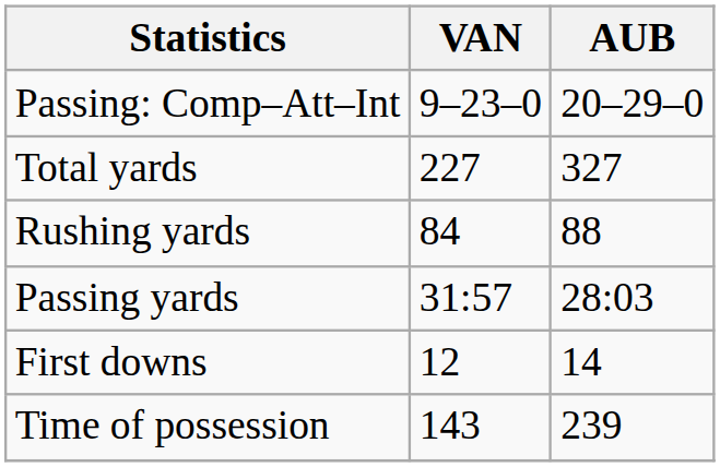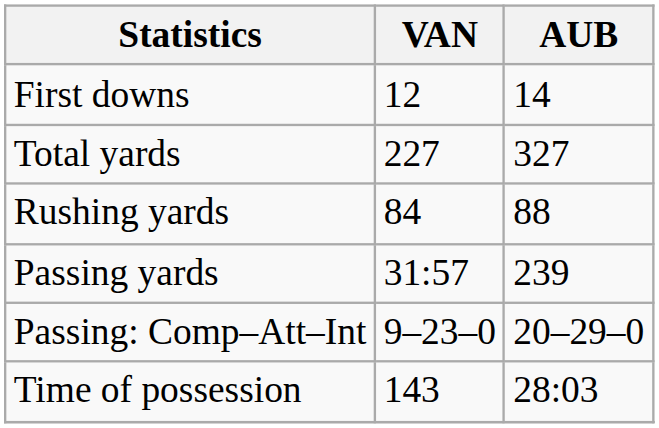rows swapped: First downs <-> Passing: Comp–Att–Int
Passing yards | AUB: 28:03 -> 239
Time of possession | AUB: 239 -> 28:03
